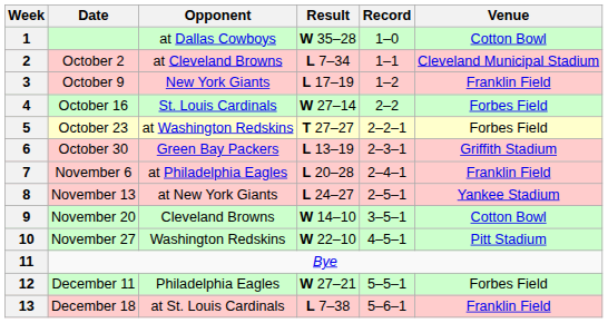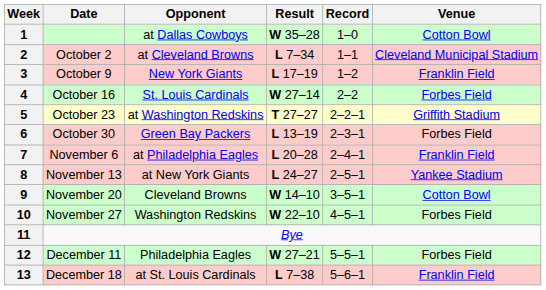5 | Venue: Forbes Field -> Griffith Stadium
6 | Venue: Griffith Stadium -> Forbes Field
10 | Venue: Pitt Stadium -> Forbes Field
